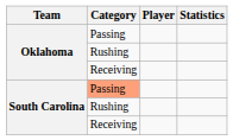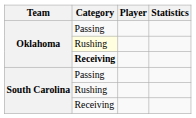Oklahoma / Rushing | Category: no background -> lightyellow background
Oklahoma / Receiving | Category: normal -> bold
South Carolina / Passing | Category: lightsalmon background -> no background
